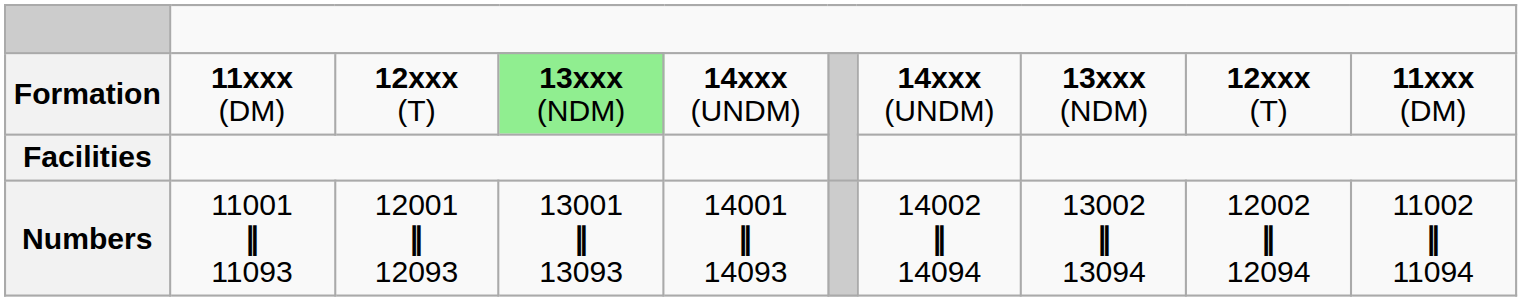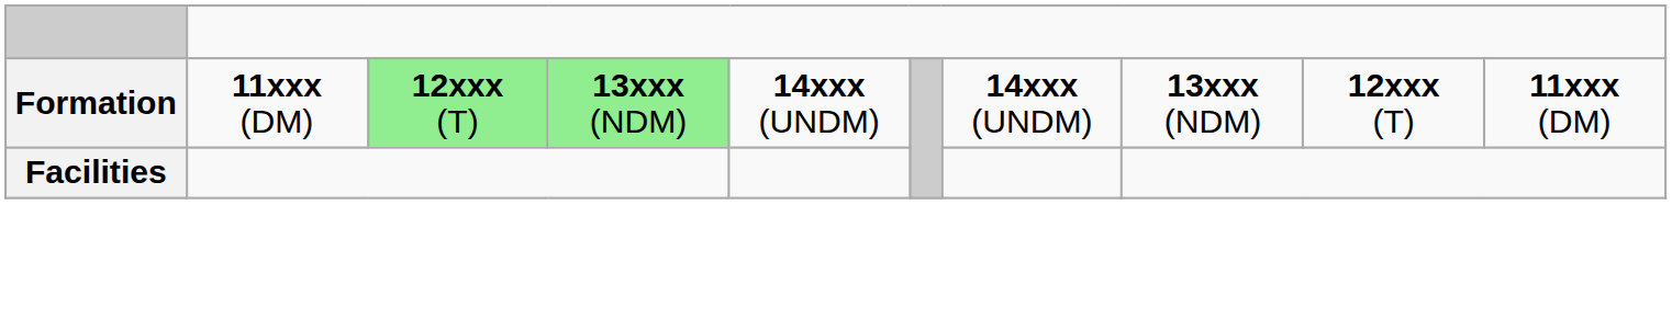Formation | column 3: no background -> lightgreen background
- row: Numbers | 11001 ∥ 11093 | 12001 ∥ 12093 | 13001 ∥ 13093 | 14001 ∥ 14093 | 14002 ∥ 14094 | 13002 ∥ 13094 | 12002 ∥ 12094 | 11002 ∥ 11094
